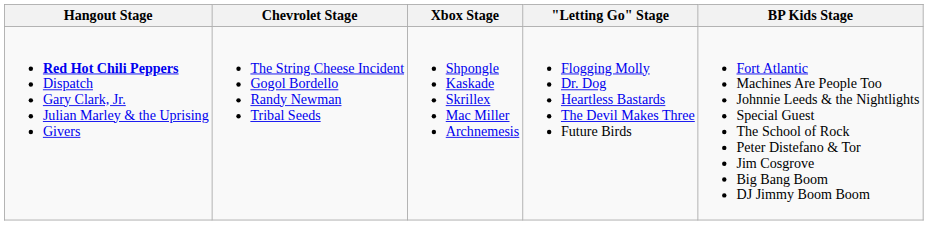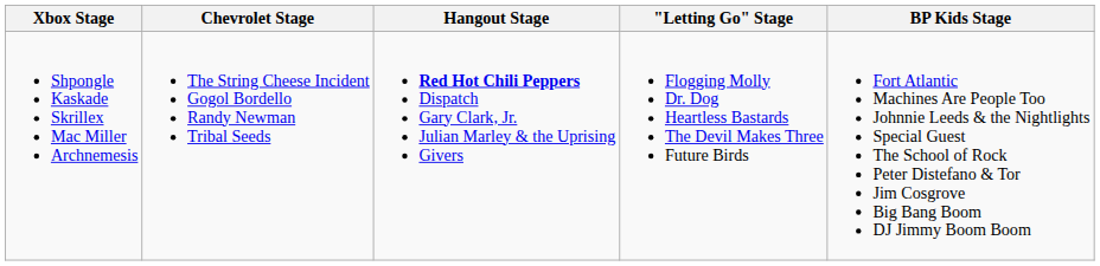columns swapped: Hangout Stage <-> Xbox Stage
